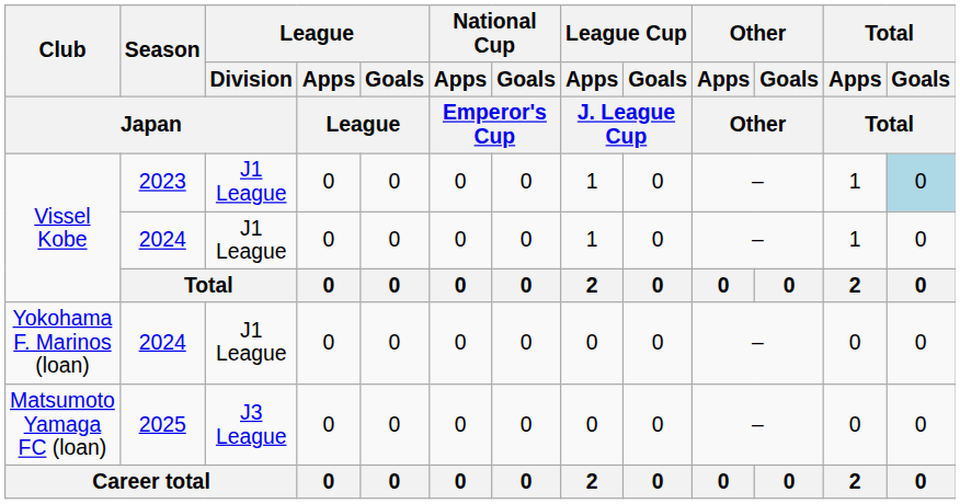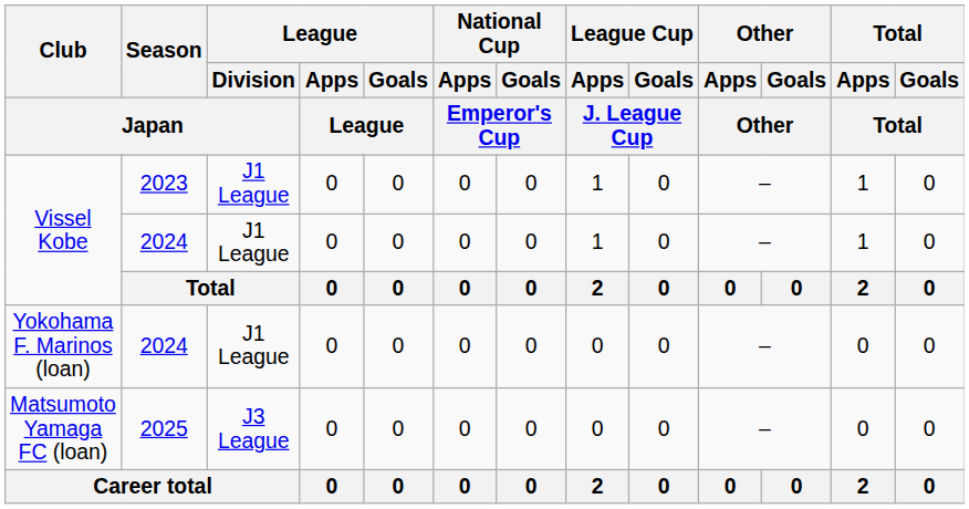Vissel Kobe / 2023 | Total / Goals / Total: lightblue background -> no background
